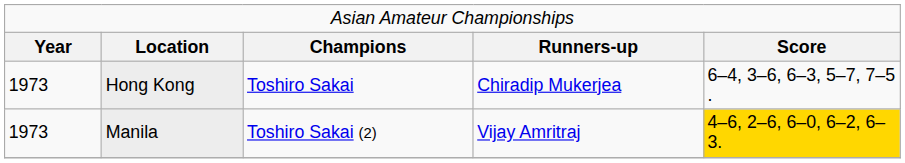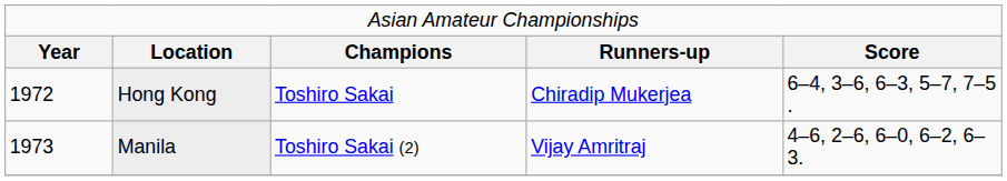Hong Kong | column 1: 1973 -> 1972
Manila | column 5: gold background -> no background
